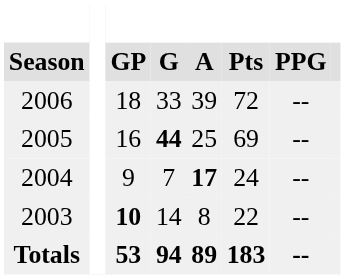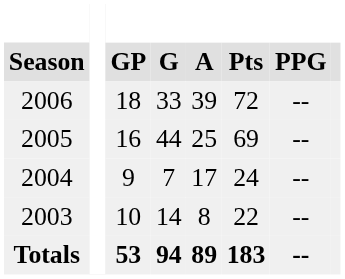2005 | G: bold -> normal
2004 | A: bold -> normal
2003 | GP: bold -> normal
